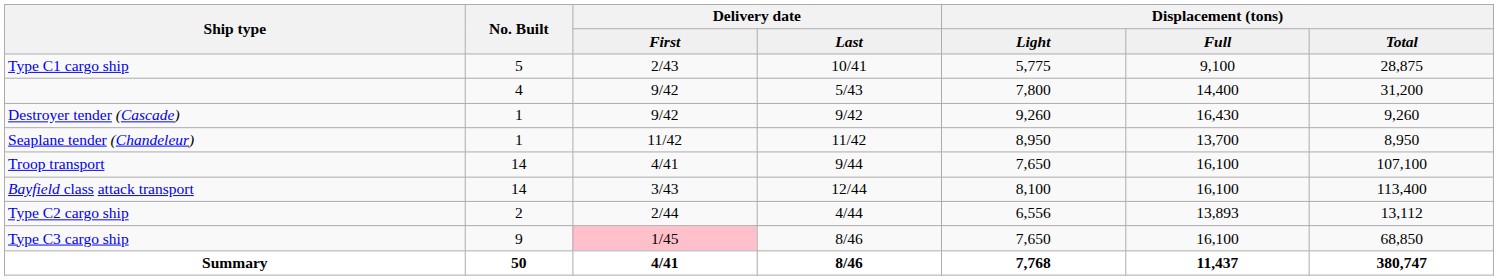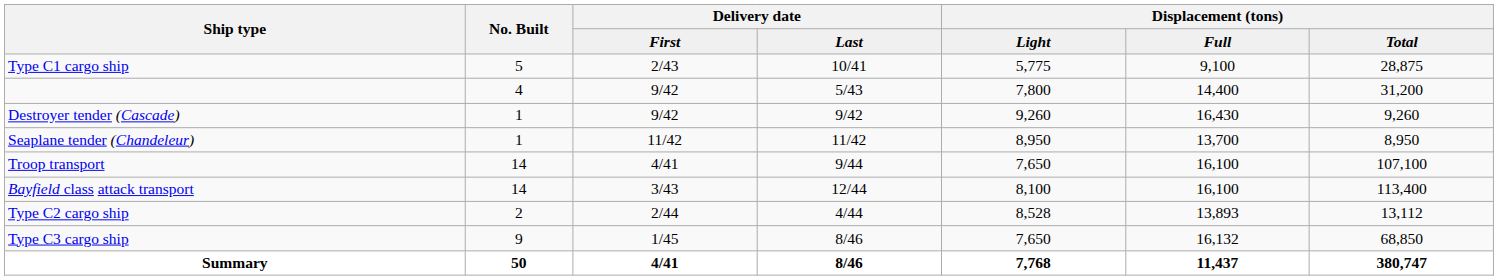Type C2 cargo ship | column 5: 6,556 -> 8,528
Type C3 cargo ship | column 3: pink background -> no background
Type C3 cargo ship | column 6: 16,100 -> 16,132
